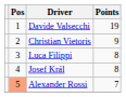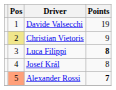Christian Vietoris | Pos: no background -> khaki background
Luca Filippi | Points: normal -> bold
Alexander Rossi | Points: normal -> bold
